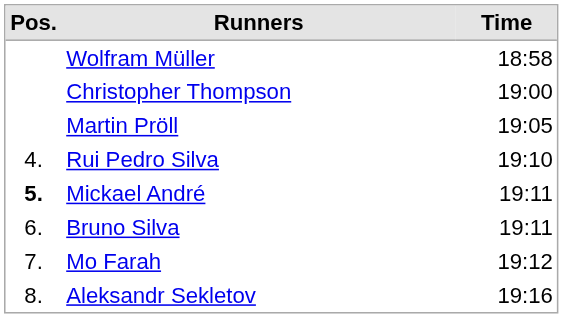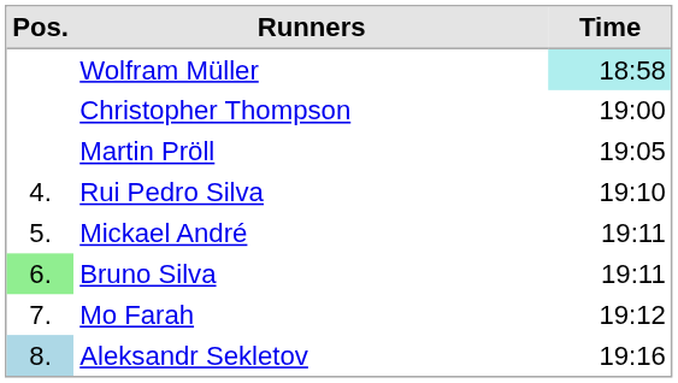Wolfram Müller | Time: no background -> paleturquoise background
Mickael André | Pos.: bold -> normal
Bruno Silva | Pos.: no background -> lightgreen background
Aleksandr Sekletov | Pos.: no background -> lightblue background
